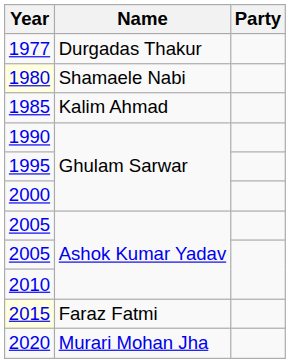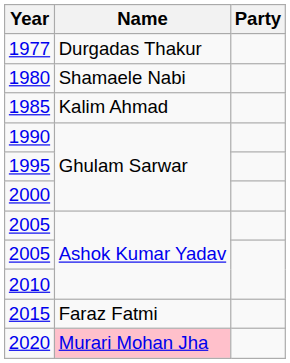1980 | Year: lightyellow background -> no background
2015 | Year: lightyellow background -> no background
2020 | Name: no background -> pink background
